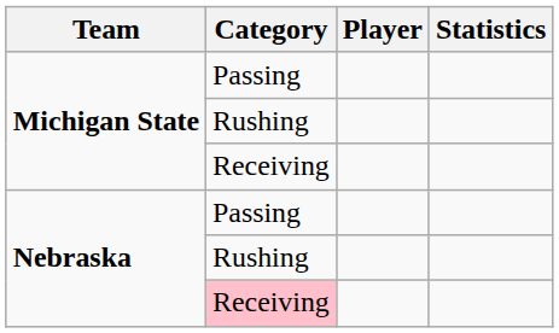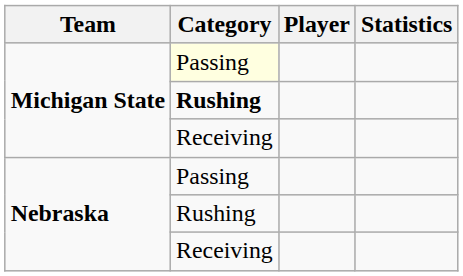Michigan State / Passing | Category: no background -> lightyellow background
Michigan State / Rushing | Category: normal -> bold
Nebraska / Receiving | Category: pink background -> no background
